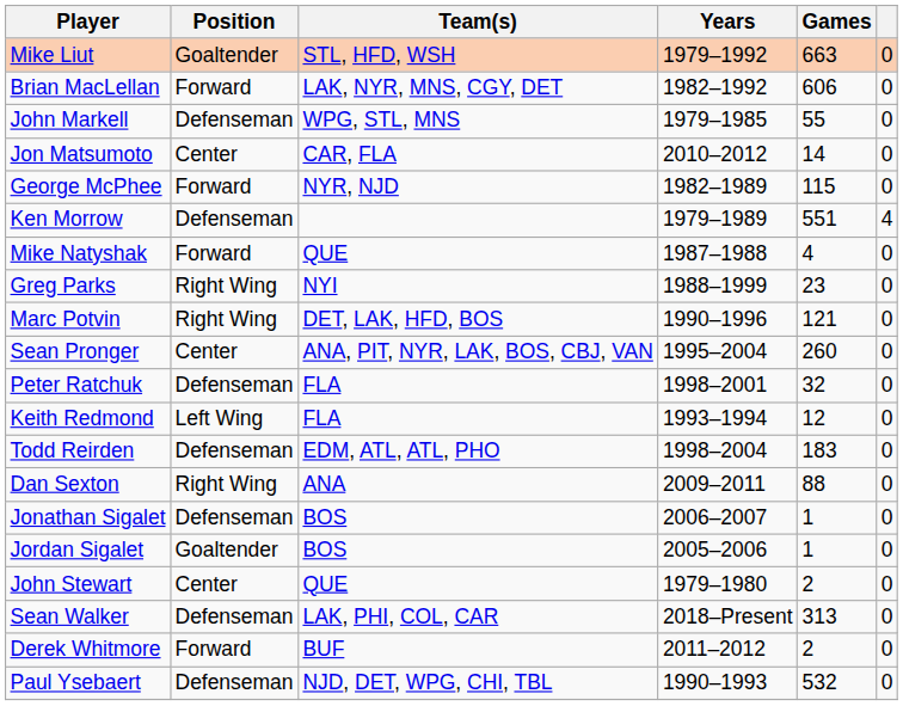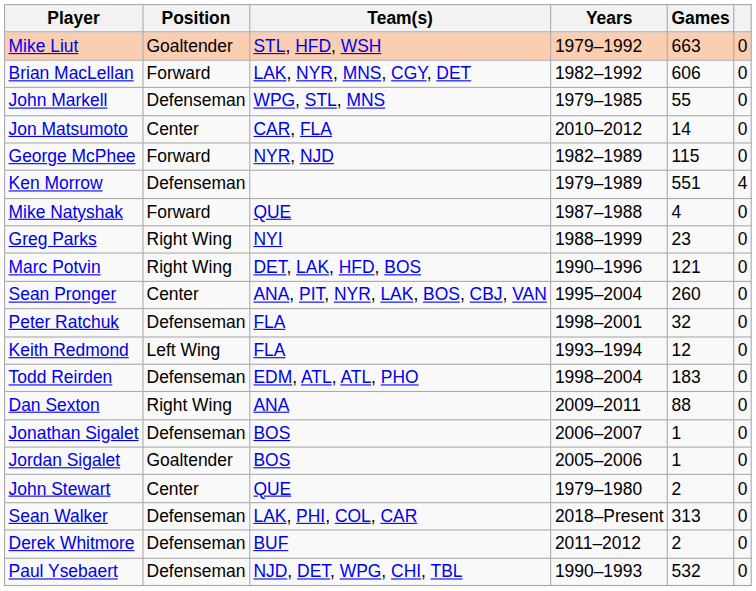Derek Whitmore | Position: Forward -> Defenseman
